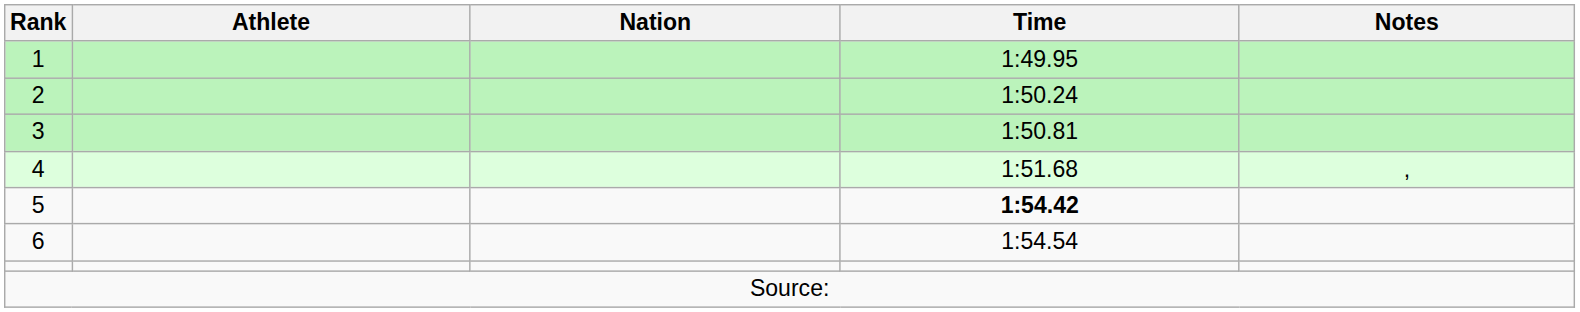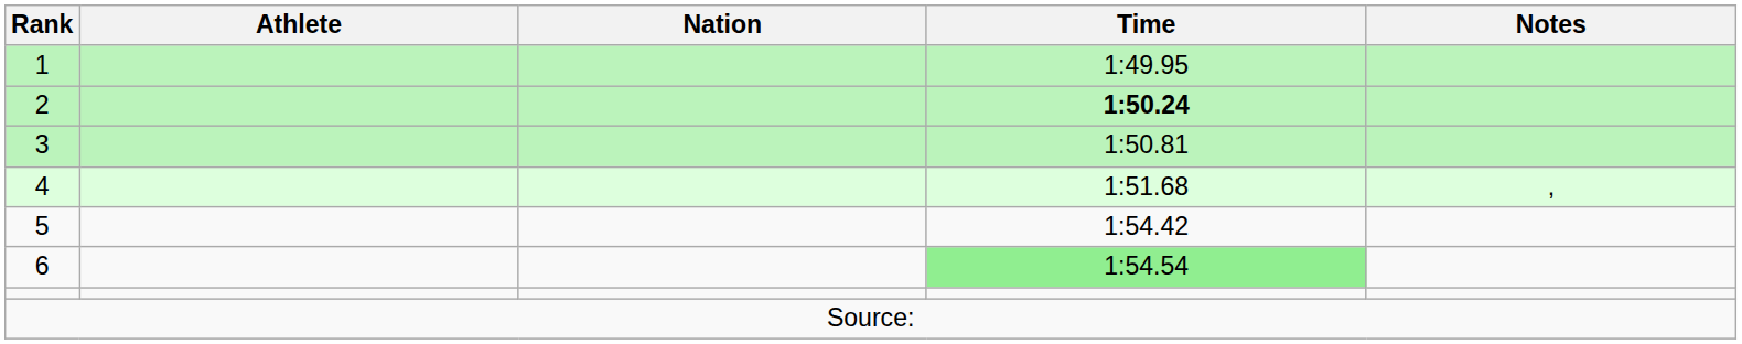2 | Time: normal -> bold
5 | Time: bold -> normal
6 | Time: no background -> lightgreen background
